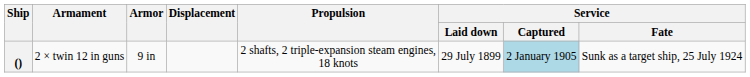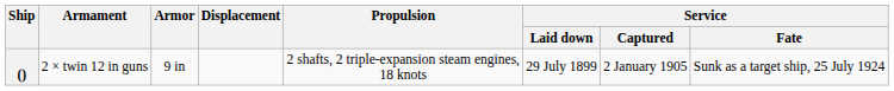() | Service / Captured: lightblue background -> no background
